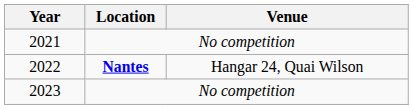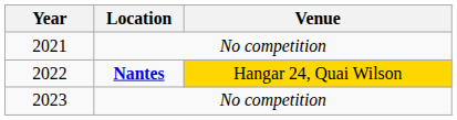2022 | Venue: no background -> gold background
